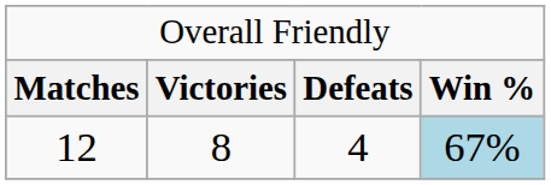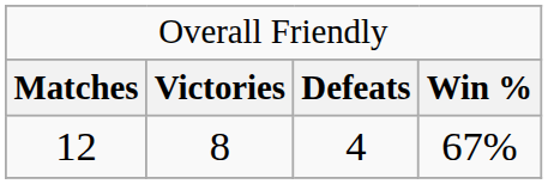12 | column 4: lightblue background -> no background
